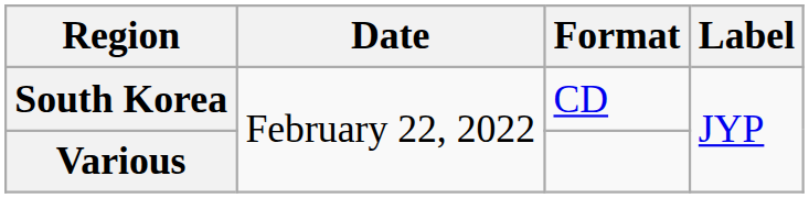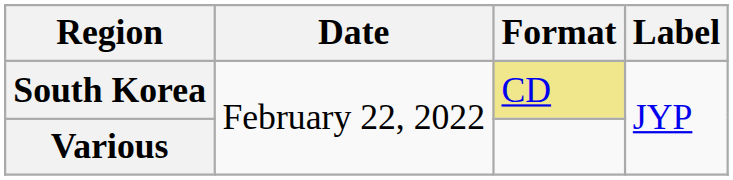South Korea | Format: no background -> khaki background
